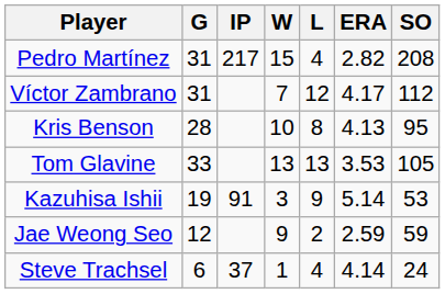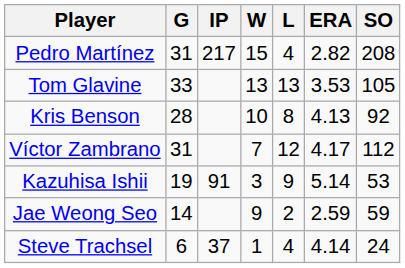rows swapped: Tom Glavine <-> Víctor Zambrano
Kris Benson | SO: 95 -> 92
Jae Weong Seo | G: 12 -> 14
